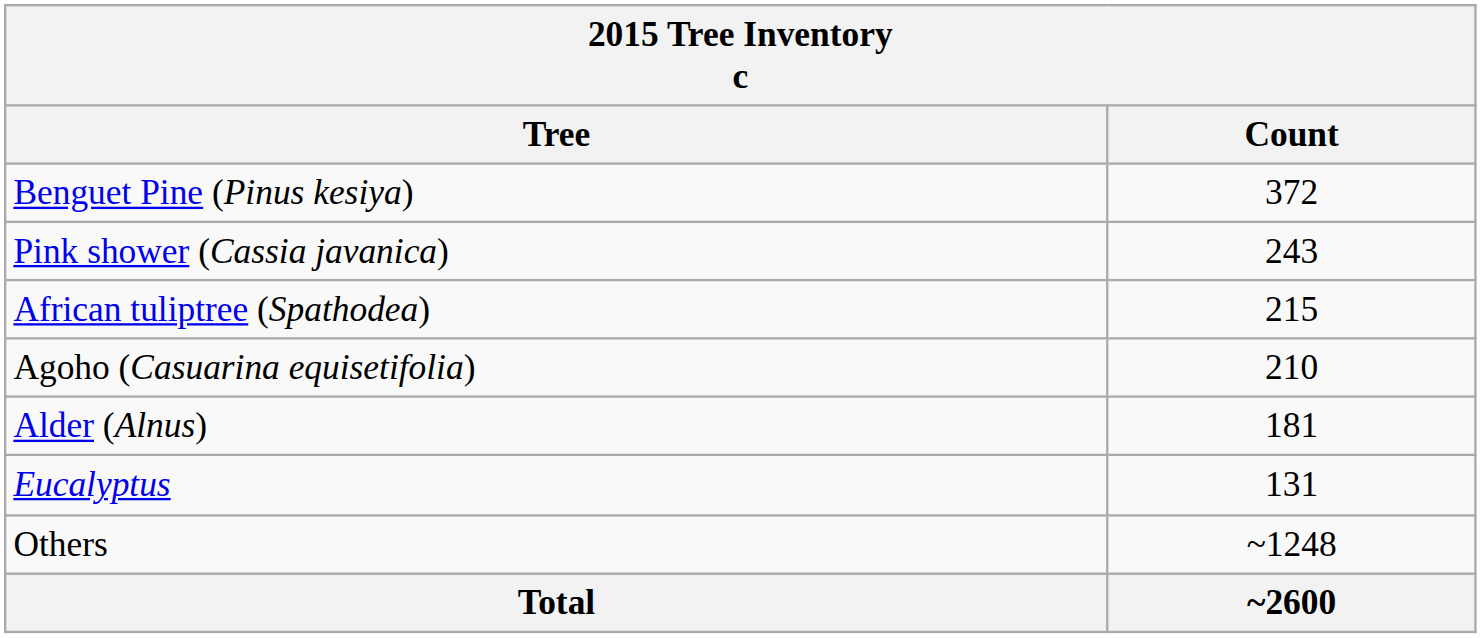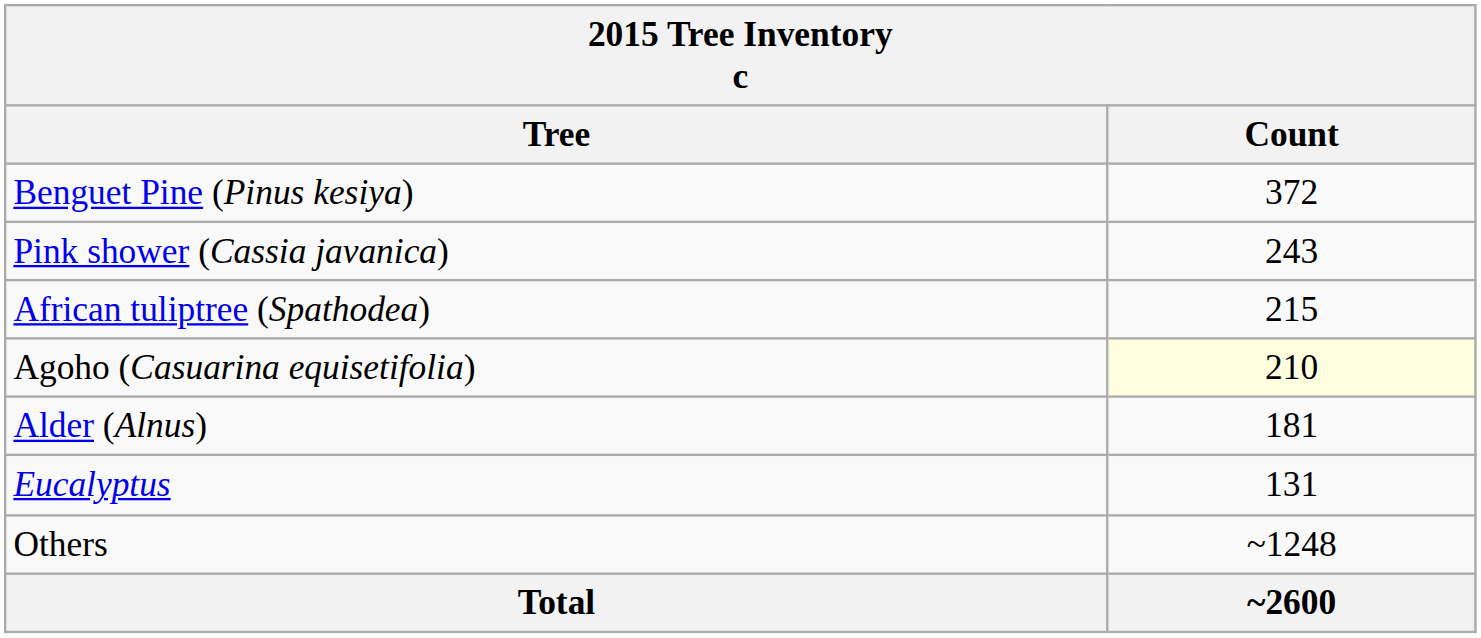Agoho (Casuarina equisetifolia) | Count: no background -> lightyellow background
